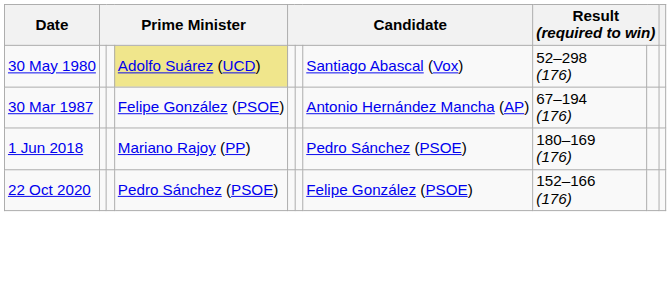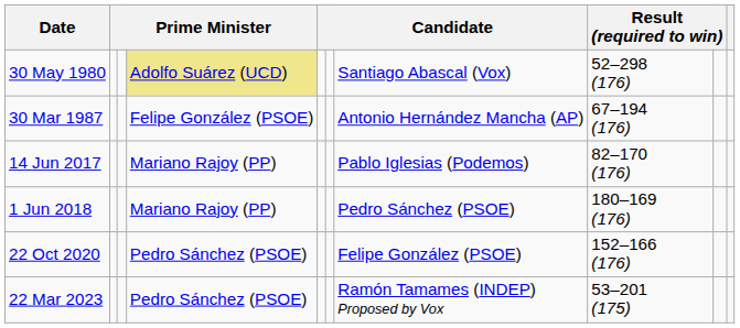+ row: 14 Jun 2017 | Mariano Rajoy (PP) | Pablo Iglesias (Podemos) | 82–170 (176)
+ row: 22 Mar 2023 | Pedro Sánchez (PSOE) | Ramón Tamames (INDEP) Proposed by Vox | 53–201 (175)
